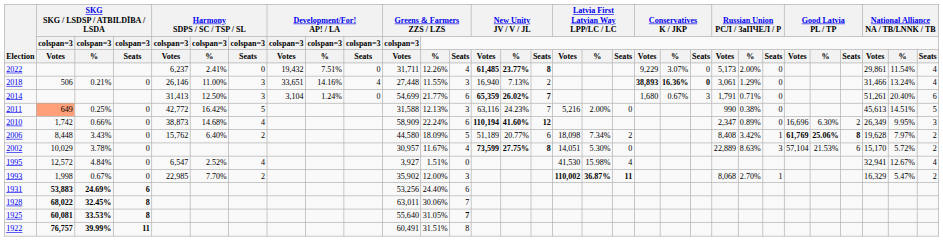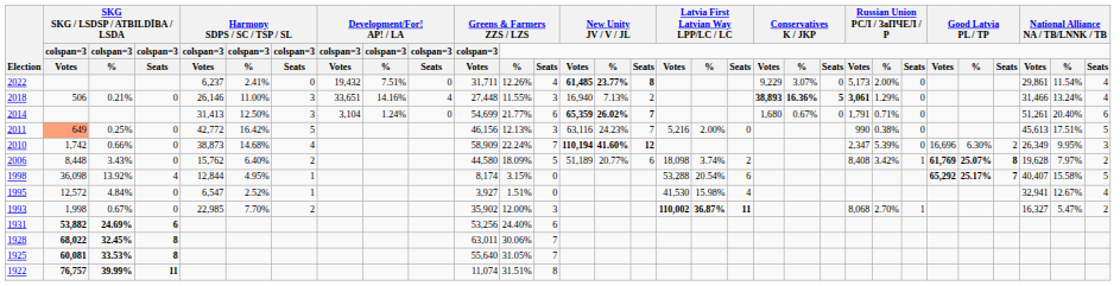2018 | Conservatives K / JKP / Seats: 0 -> 5
2018 | Russian Union РСЛ / ЗаПЧЕЛ / P / Votes: normal -> bold
2014 | Conservatives K / JKP / Seats: 3 -> 0
2011 | Greens & Farmers ZZS / LZS / colspan=3 / Votes: 31,588 -> 46,156
2011 | National Alliance NA / TB/LNNK / TB / %: 14.51% -> 17.51%
2010 | Greens & Farmers ZZS / LZS / Seats: 6 -> 7
2010 | Russian Union РСЛ / ЗаПЧЕЛ / P / %: 0.89% -> 5.39%
2006 | Latvia First Latvian Way LPP/LC / LC / %: 7.34% -> 3.74%
2006 | Good Latvia PL / TP / %: 25.06% -> 25.07%
- row: 2002 | 10,029 | 3.78% | 0 | 30,957 | 11.67% | 4 | 73,599 | 27.75% | 8 | 14,051 | 5.30% | 0 | 22,889 | 8.63% | 3 | 57,104 | 21.53% | 6 | 15,170 | 5.72% | 2
+ row: 1998 | 36,098 | 13.92% | 4 | 12,844 | 4.95% | 1 | 8,174 | 3.15% | 0 | 53,288 | 20.54% | 6 | 65,292 | 25.17% | 7 | 40,407 | 15.58% | 5
1995 | Harmony SDPS / SC / TSP / SL / colspan=3 / Seats: 4 -> 1
1993 | National Alliance NA / TB/LNNK / TB / Votes: 16,329 -> 16,327
1931 | SKG SKG / LSDSP / ATBILDĪBA / LSDA / colspan=3 / Votes: 53,883 -> 53,882
1925 | Greens & Farmers ZZS / LZS / Seats: bold -> normal
1922 | Greens & Farmers ZZS / LZS / colspan=3 / Votes: 60,491 -> 11,074
